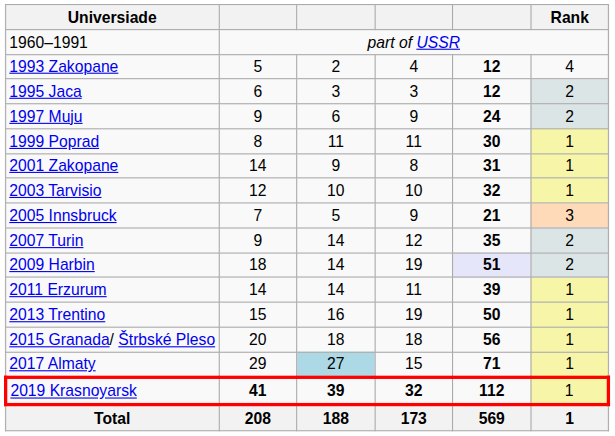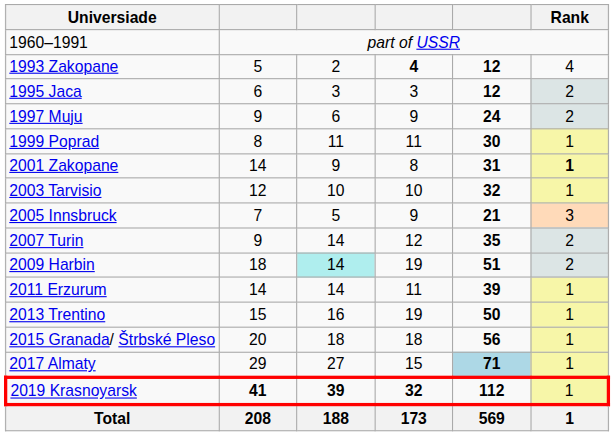1993 Zakopane | column 4: normal -> bold
2001 Zakopane | Rank: normal -> bold
2009 Harbin | column 3: no background -> paleturquoise background
2009 Harbin | column 5: lavender background -> no background
2017 Almaty | column 3: lightblue background -> no background
2017 Almaty | column 5: no background -> lightblue background
